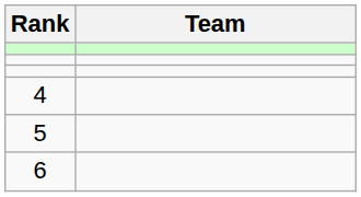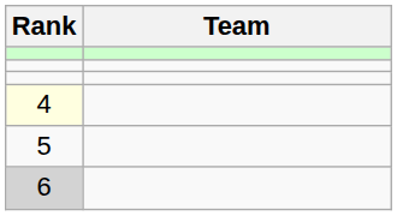row 5 | Rank: no background -> lightyellow background
row 7 | Rank: no background -> lightgrey background
